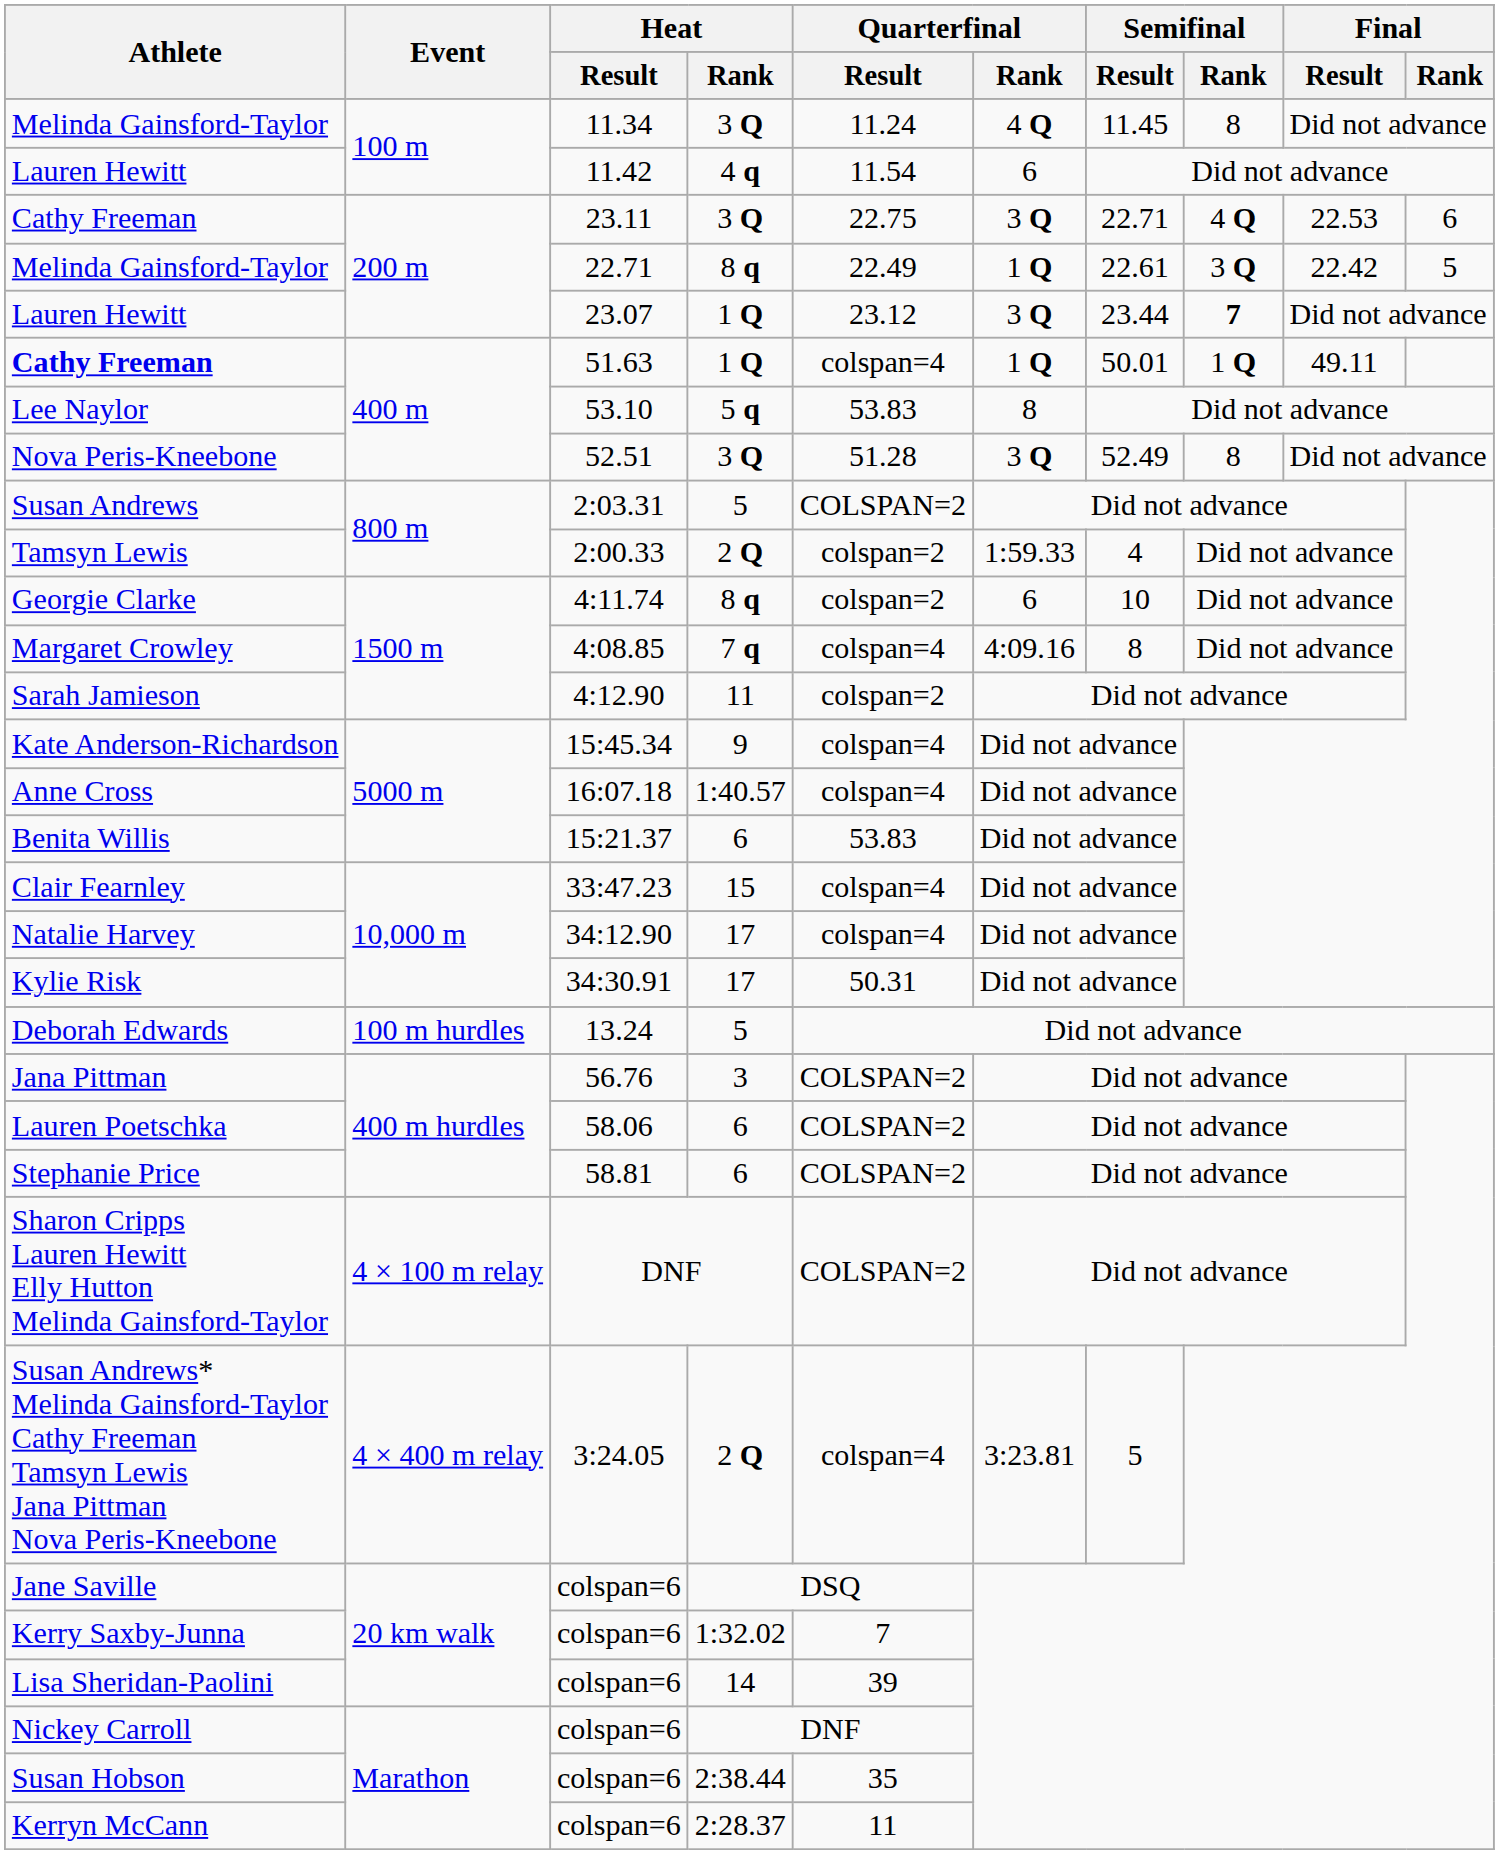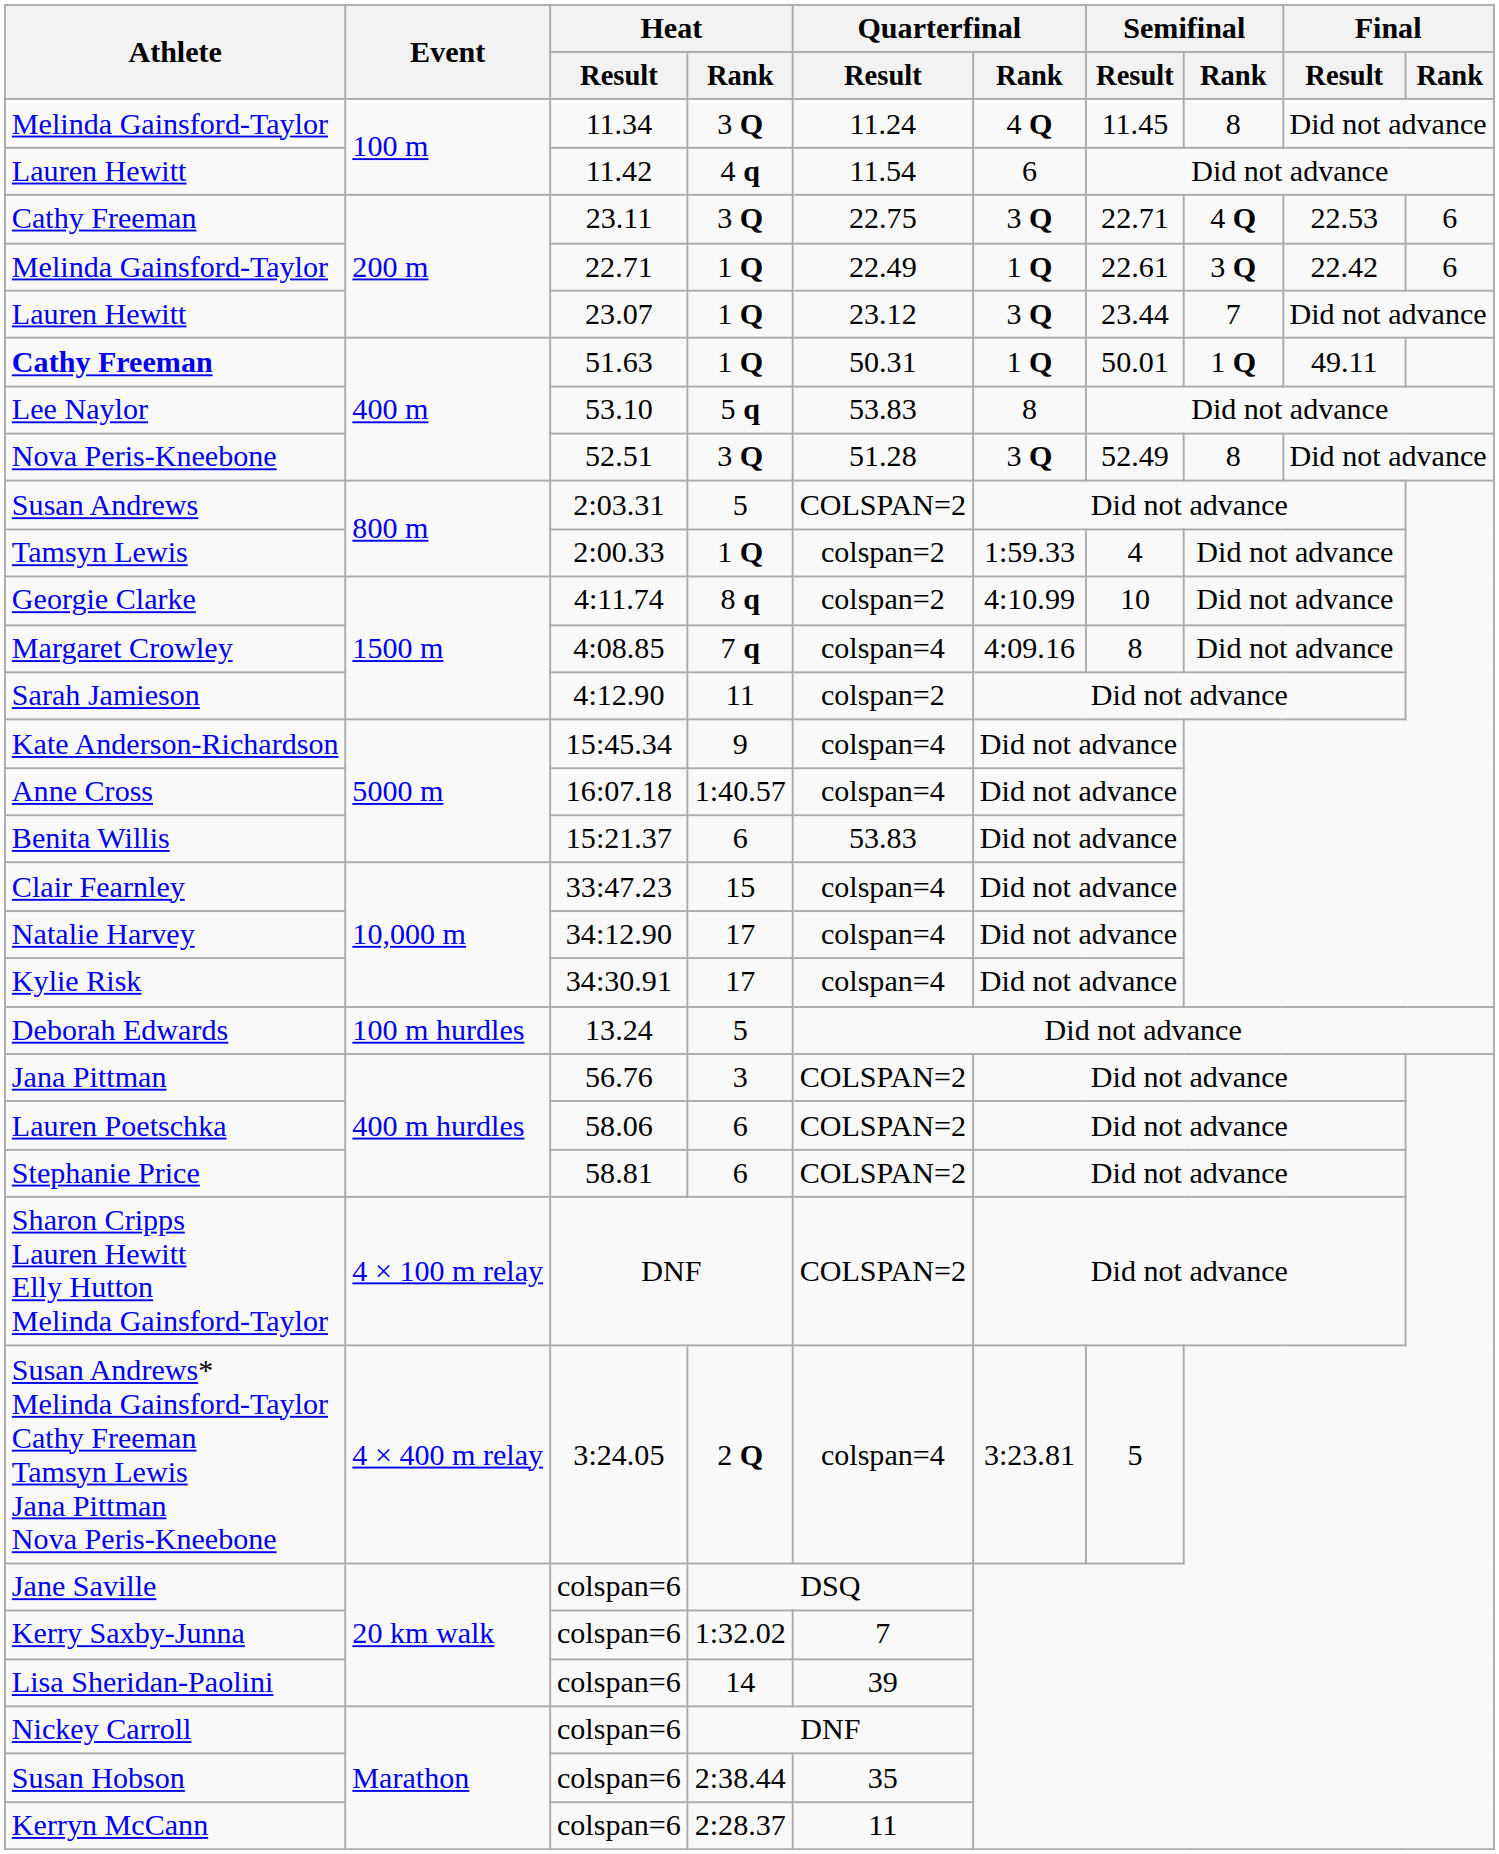Melinda Gainsford-Taylor / 22.71 | Heat / Rank: 8 q -> 1 Q
Melinda Gainsford-Taylor / 22.71 | Final / Rank: 5 -> 6
Lauren Hewitt / 23.07 | Semifinal / Rank: bold -> normal
Cathy Freeman / 51.63 | Quarterfinal / Result: colspan=4 -> 50.31
Tamsyn Lewis | Heat / Rank: 2 Q -> 1 Q
Georgie Clarke | Quarterfinal / Rank: 6 -> 4:10.99
Kylie Risk | Quarterfinal / Result: 50.31 -> colspan=4
